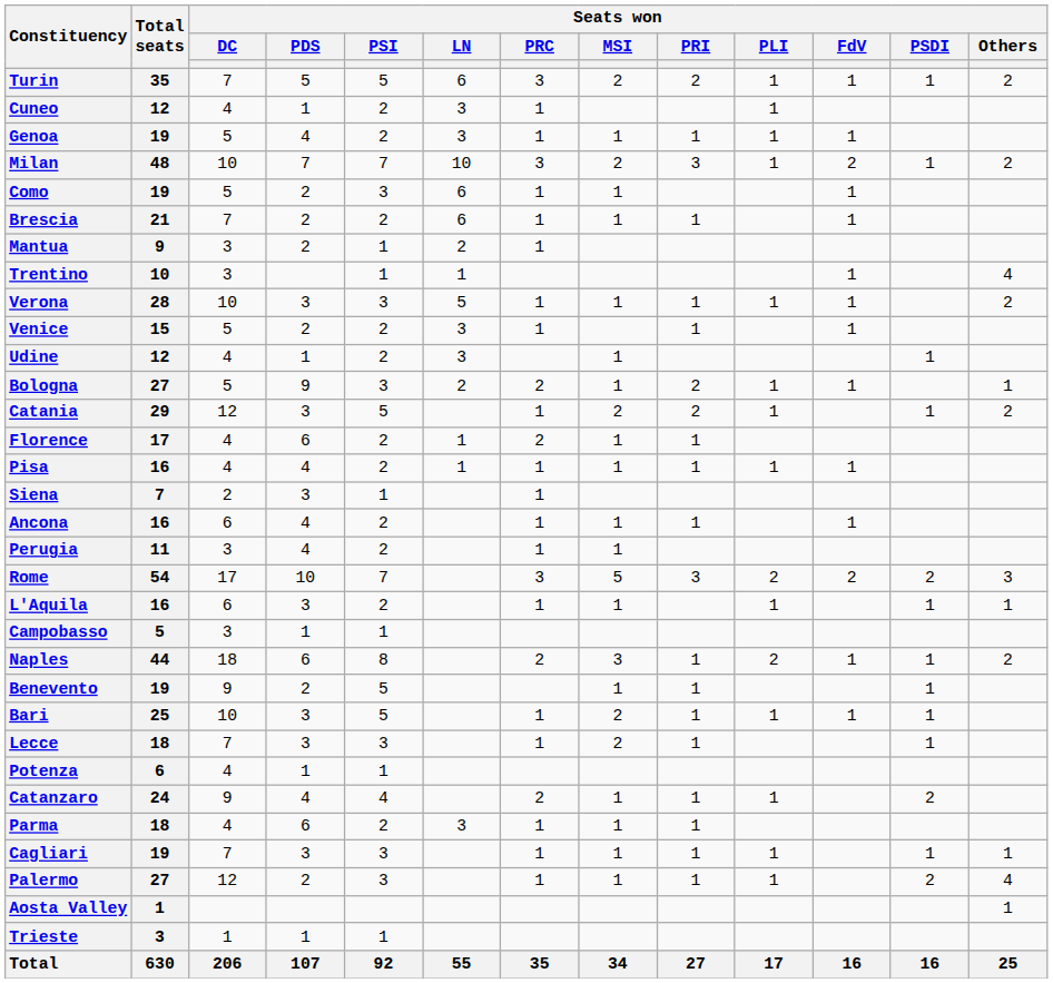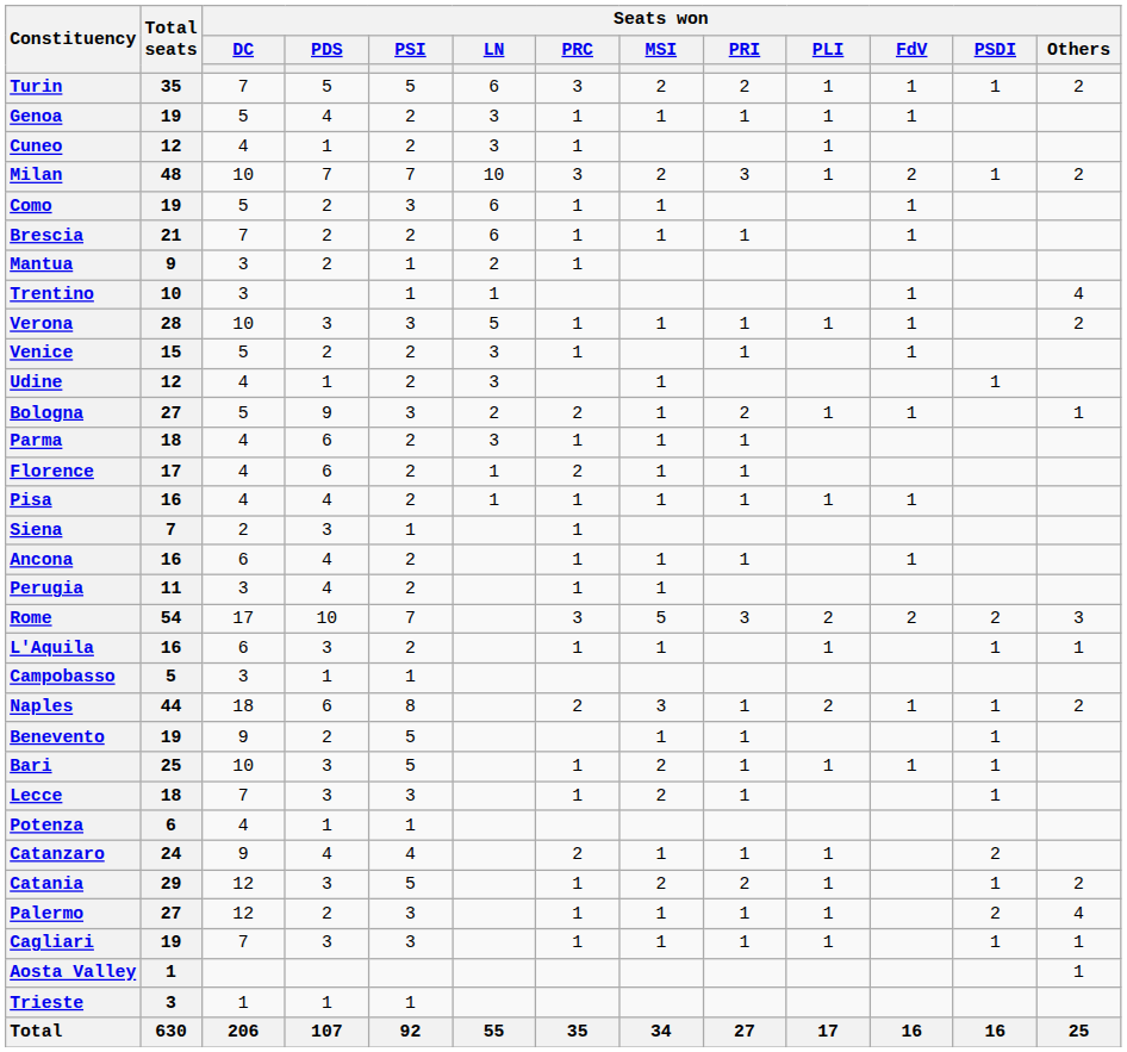rows swapped: Cuneo <-> Genoa
rows swapped: Parma <-> Catania
rows swapped: Palermo <-> Cagliari
